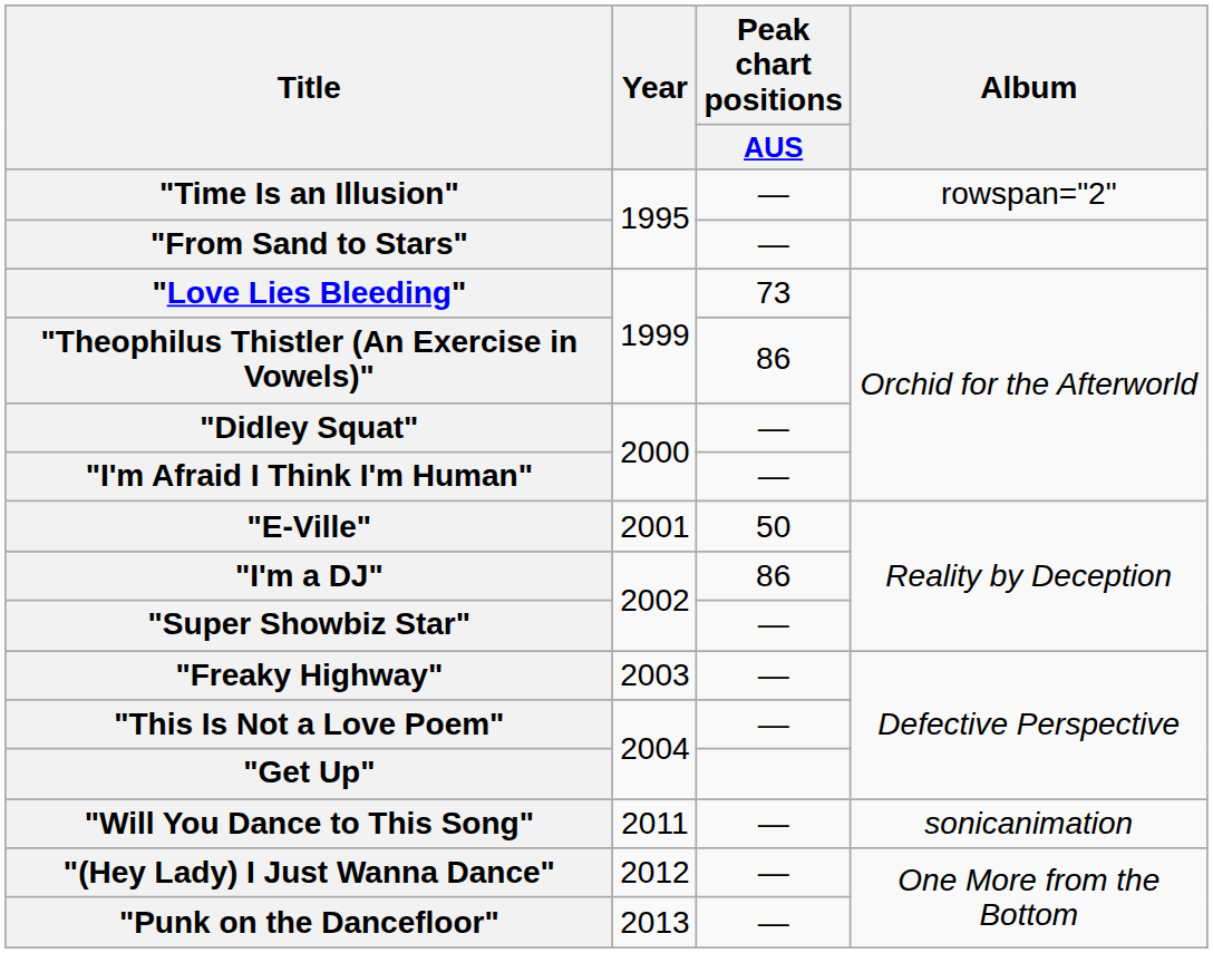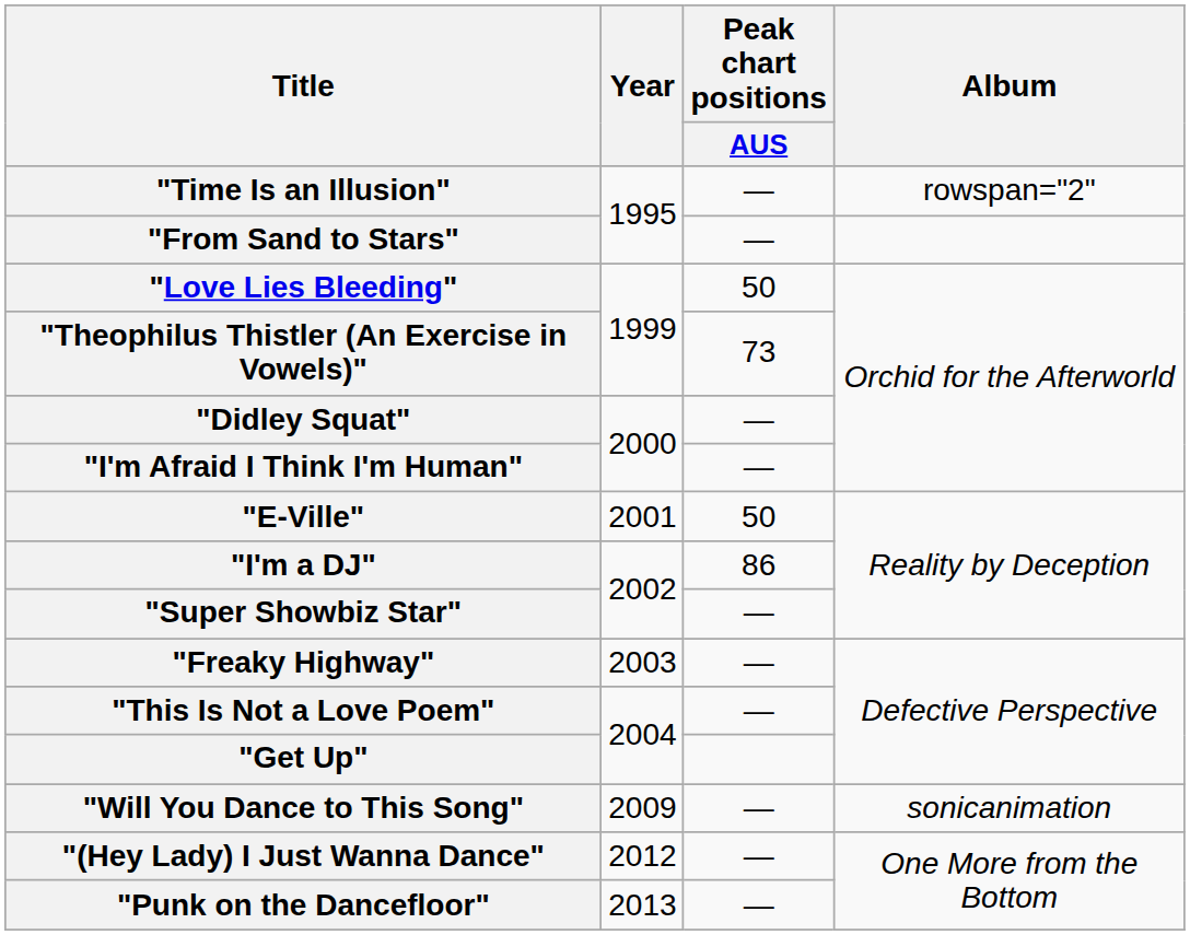"Love Lies Bleeding" | Peak chart positions / AUS: 73 -> 50
"Theophilus Thistler (An Exercise in Vowels)" | Peak chart positions / AUS: 86 -> 73
"Will You Dance to This Song" | Year: 2011 -> 2009
